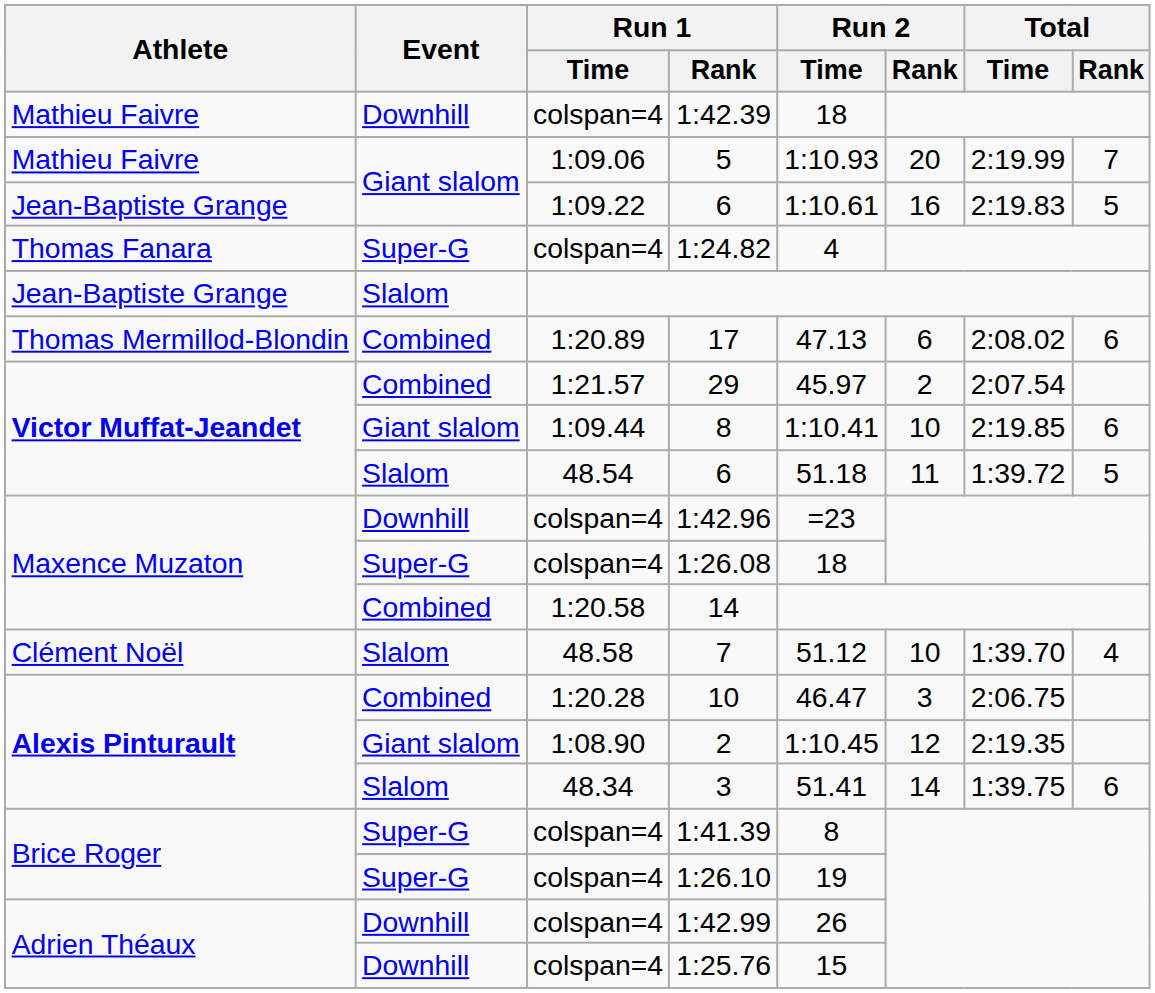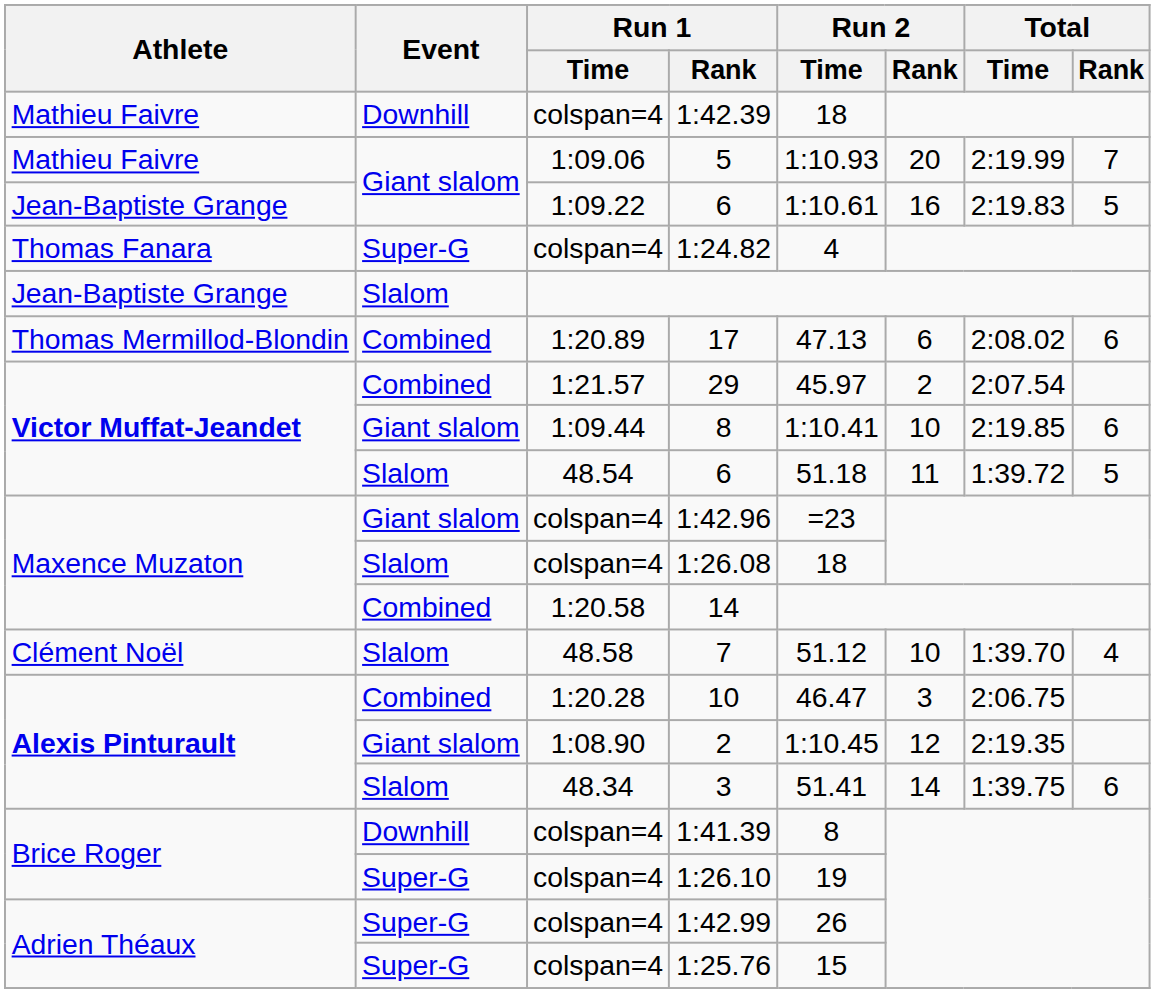1:42.96 | Event: Downhill -> Giant slalom
1:26.08 | Event: Super-G -> Slalom
1:41.39 | Event: Super-G -> Downhill
1:42.99 | Event: Downhill -> Super-G
1:25.76 | Event: Downhill -> Super-G
